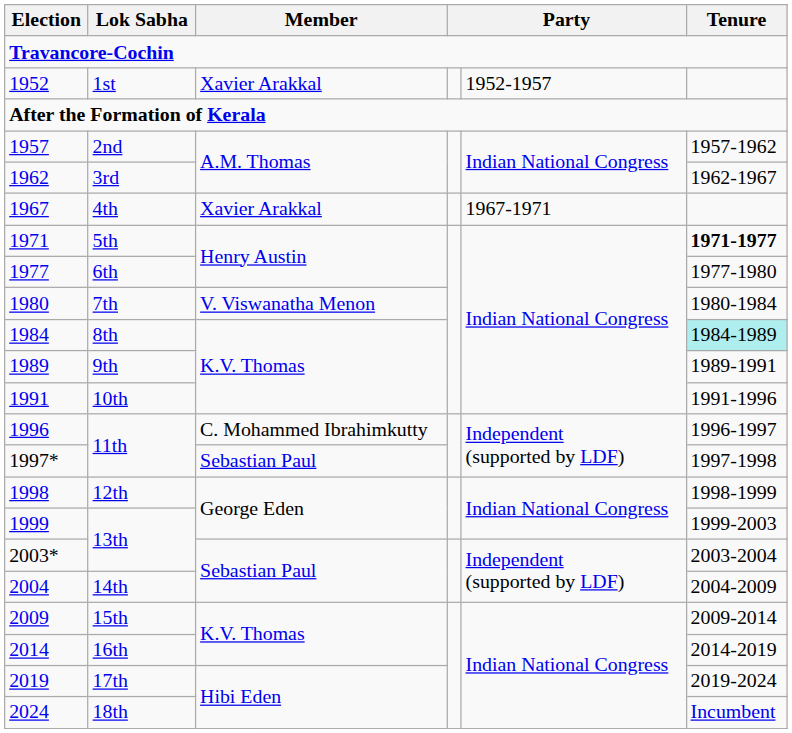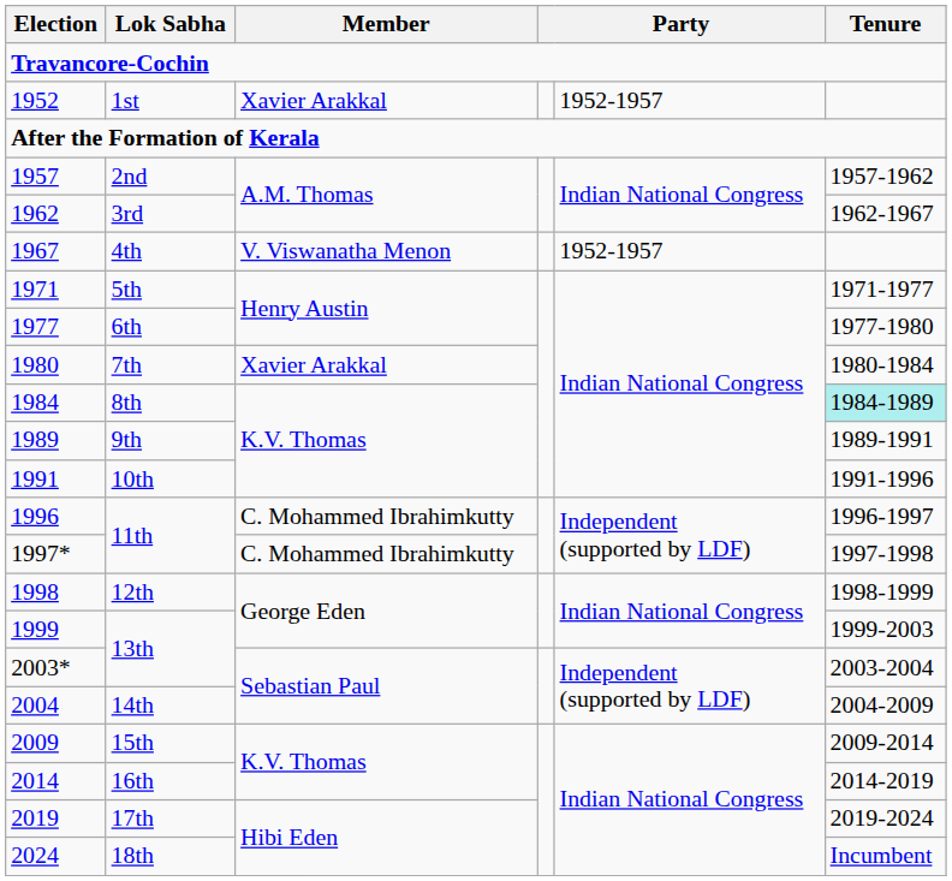4th | Member: Xavier Arakkal -> V. Viswanatha Menon
4th | column 5: 1967-1971 -> 1952-1957
5th | Tenure: bold -> normal
7th | Member: V. Viswanatha Menon -> Xavier Arakkal
1997* / 11th | Member: Sebastian Paul -> C. Mohammed Ibrahimkutty
